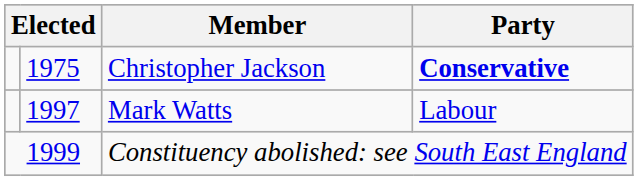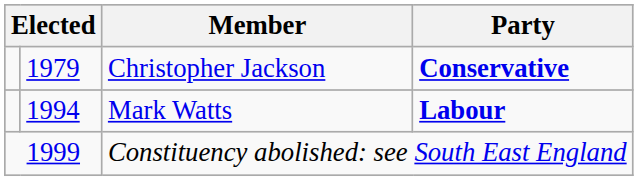Christopher Jackson | column 2: 1975 -> 1979
Mark Watts | column 2: 1997 -> 1994
Mark Watts | Party: normal -> bold
